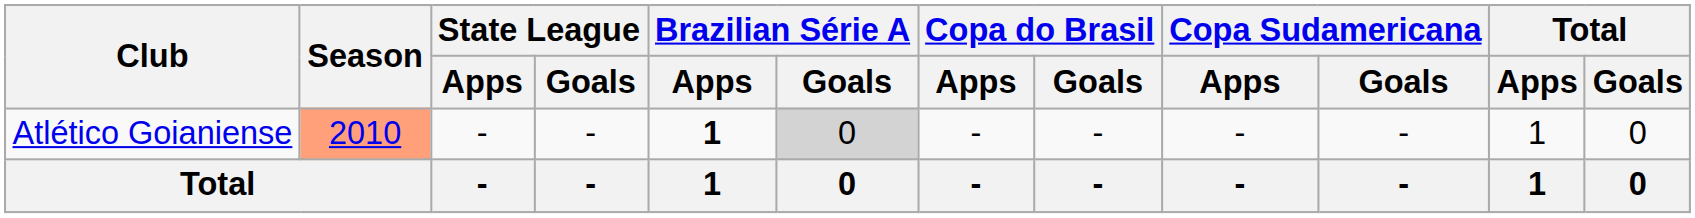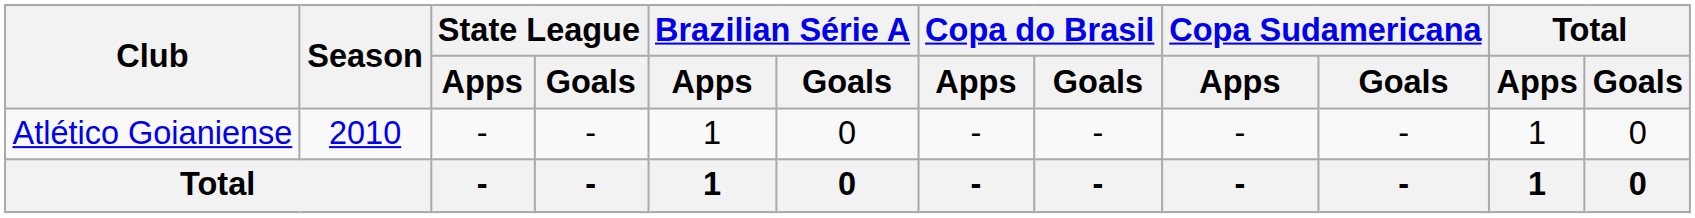Atlético Goianiense | Season: lightsalmon background -> no background
Atlético Goianiense | Brazilian Série A / Apps: bold -> normal
Atlético Goianiense | Brazilian Série A / Goals: lightgrey background -> no background
